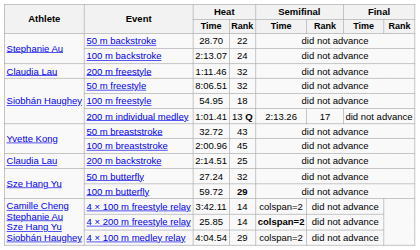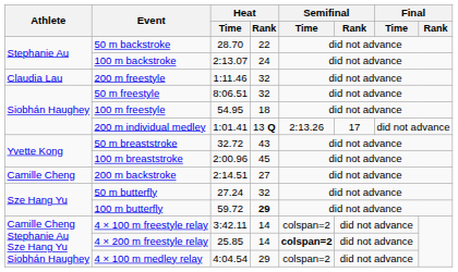200 m backstroke | Athlete: Claudia Lau -> Camille Cheng
200 m backstroke | Heat / Rank: 25 -> 27
